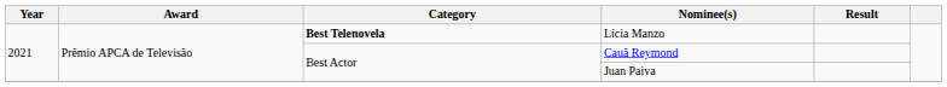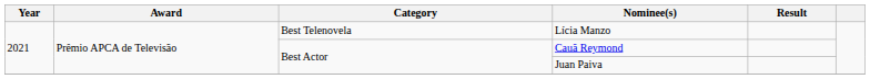Lícia Manzo | Category: bold -> normal
